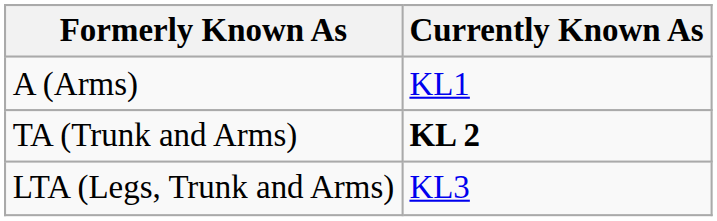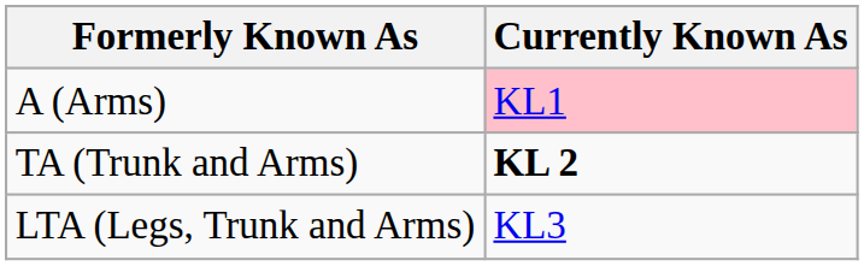A (Arms) | Currently Known As: no background -> pink background
